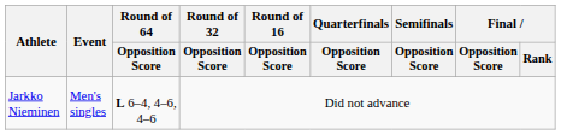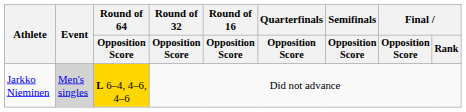Jarkko Nieminen | Event: no background -> lightgrey background
Jarkko Nieminen | Round of 64 / Opposition Score: no background -> gold background
